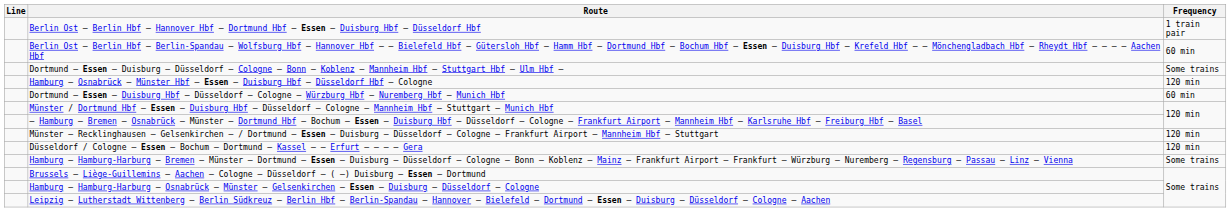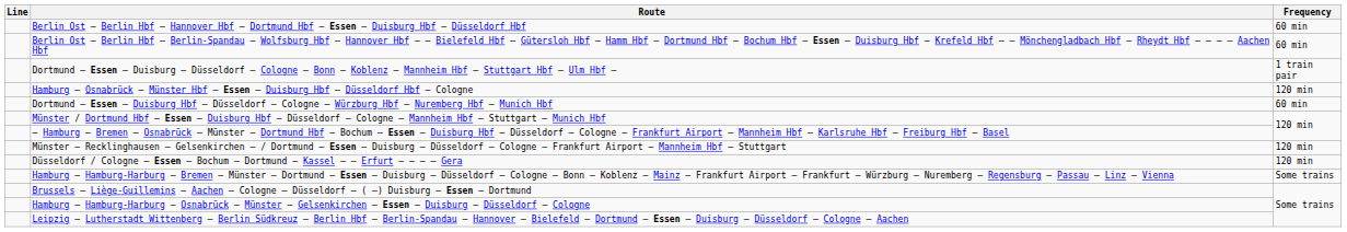row 2 | Frequency: 1 train pair -> 60 min
row 4 | Frequency: Some trains -> 1 train pair
